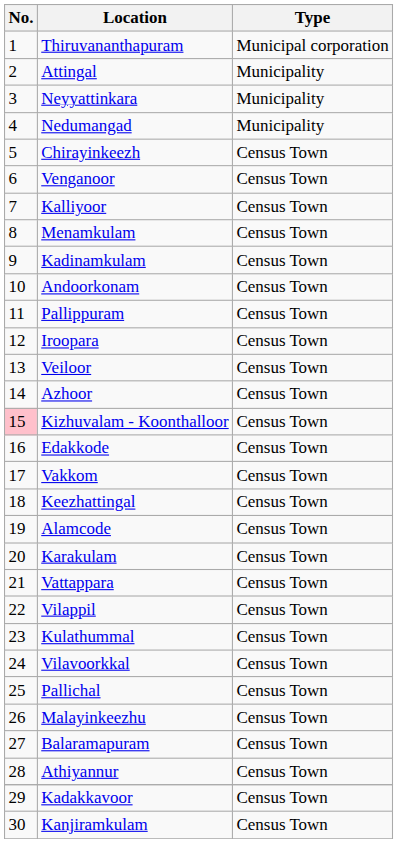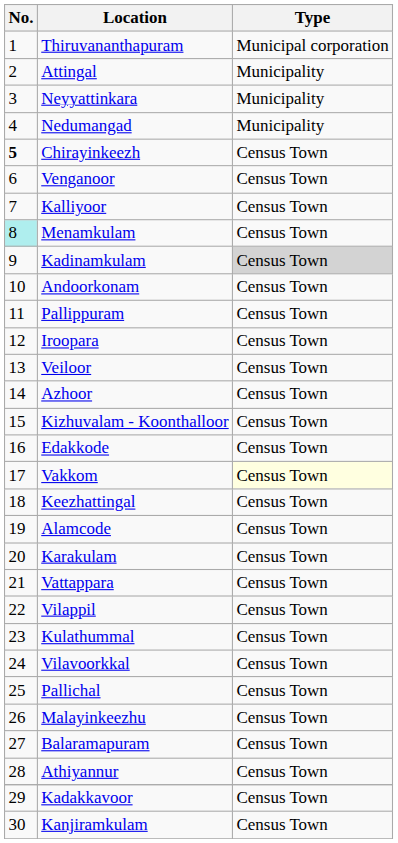Chirayinkeezh | No.: normal -> bold
Menamkulam | No.: no background -> paleturquoise background
Kadinamkulam | Type: no background -> lightgrey background
Kizhuvalam - Koonthalloor | No.: pink background -> no background
Vakkom | Type: no background -> lightyellow background
